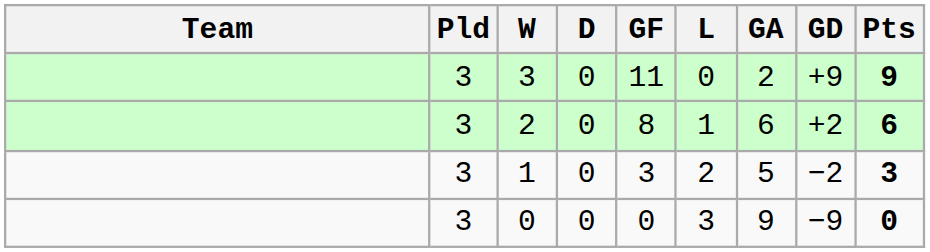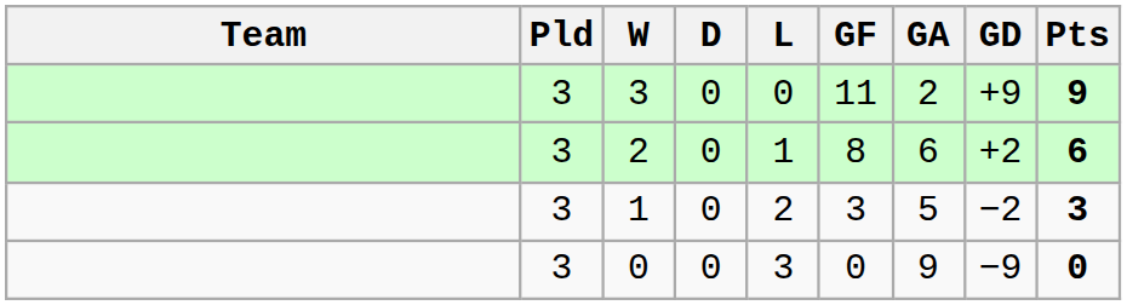columns swapped: L <-> GF
